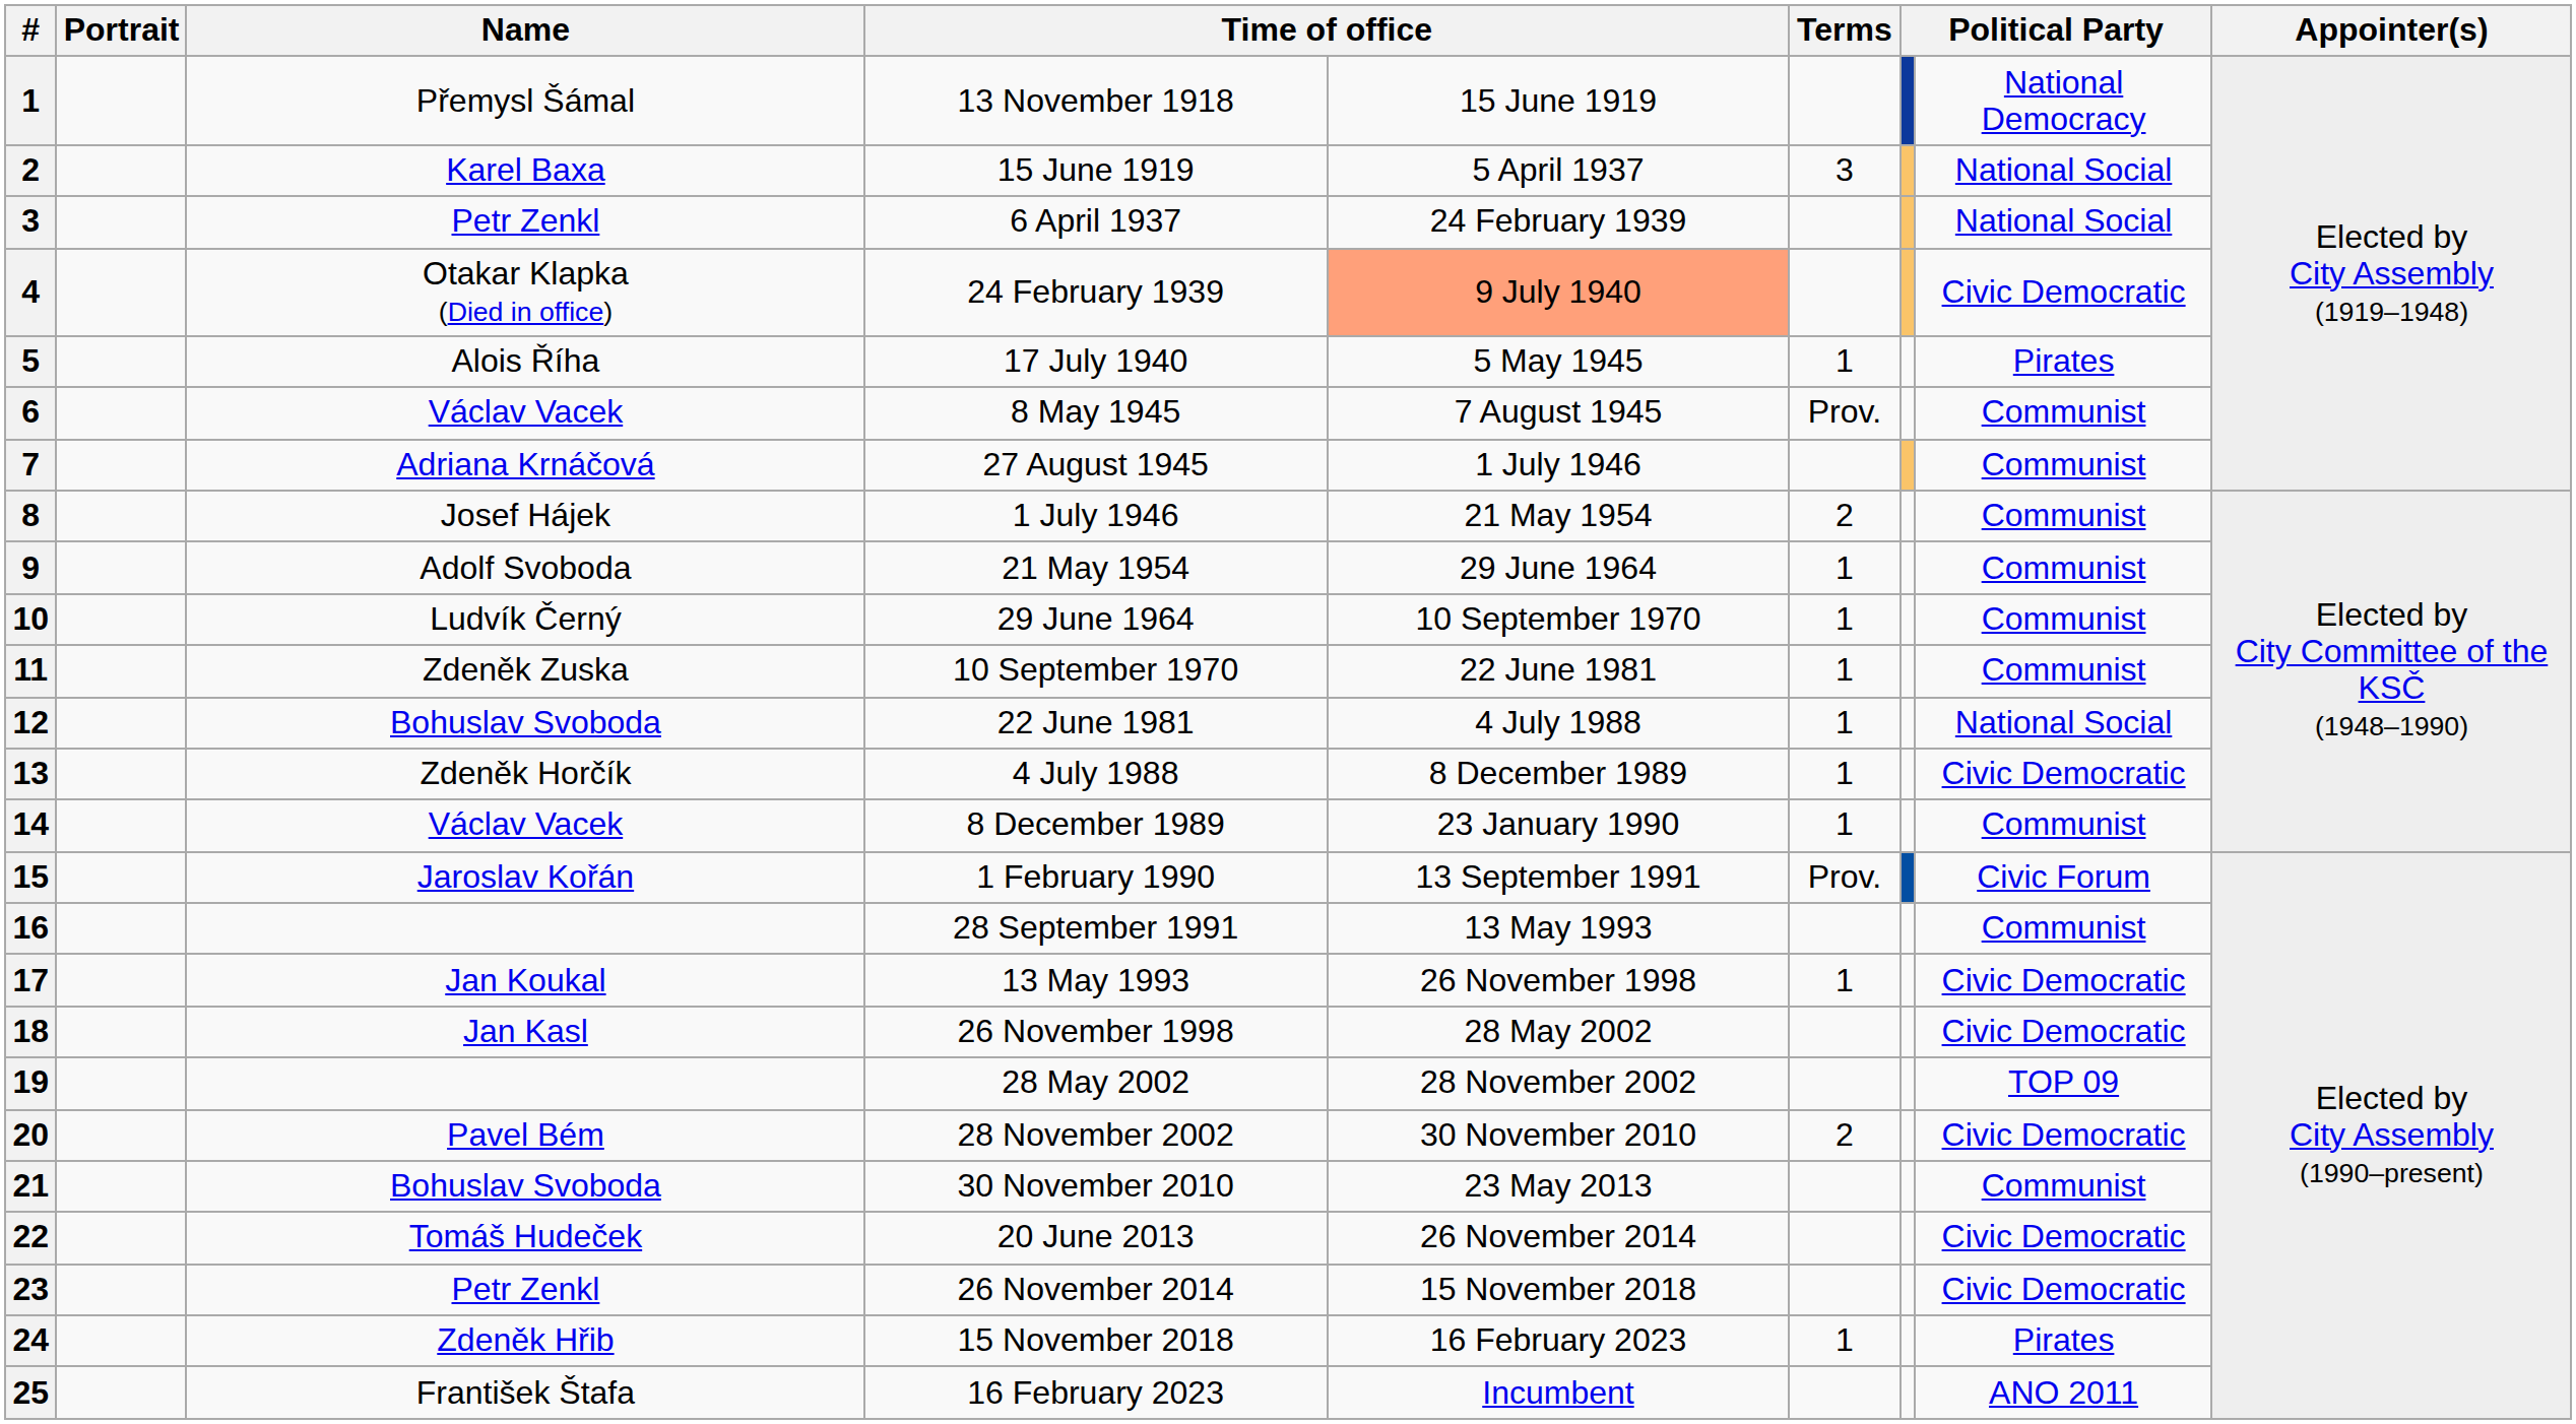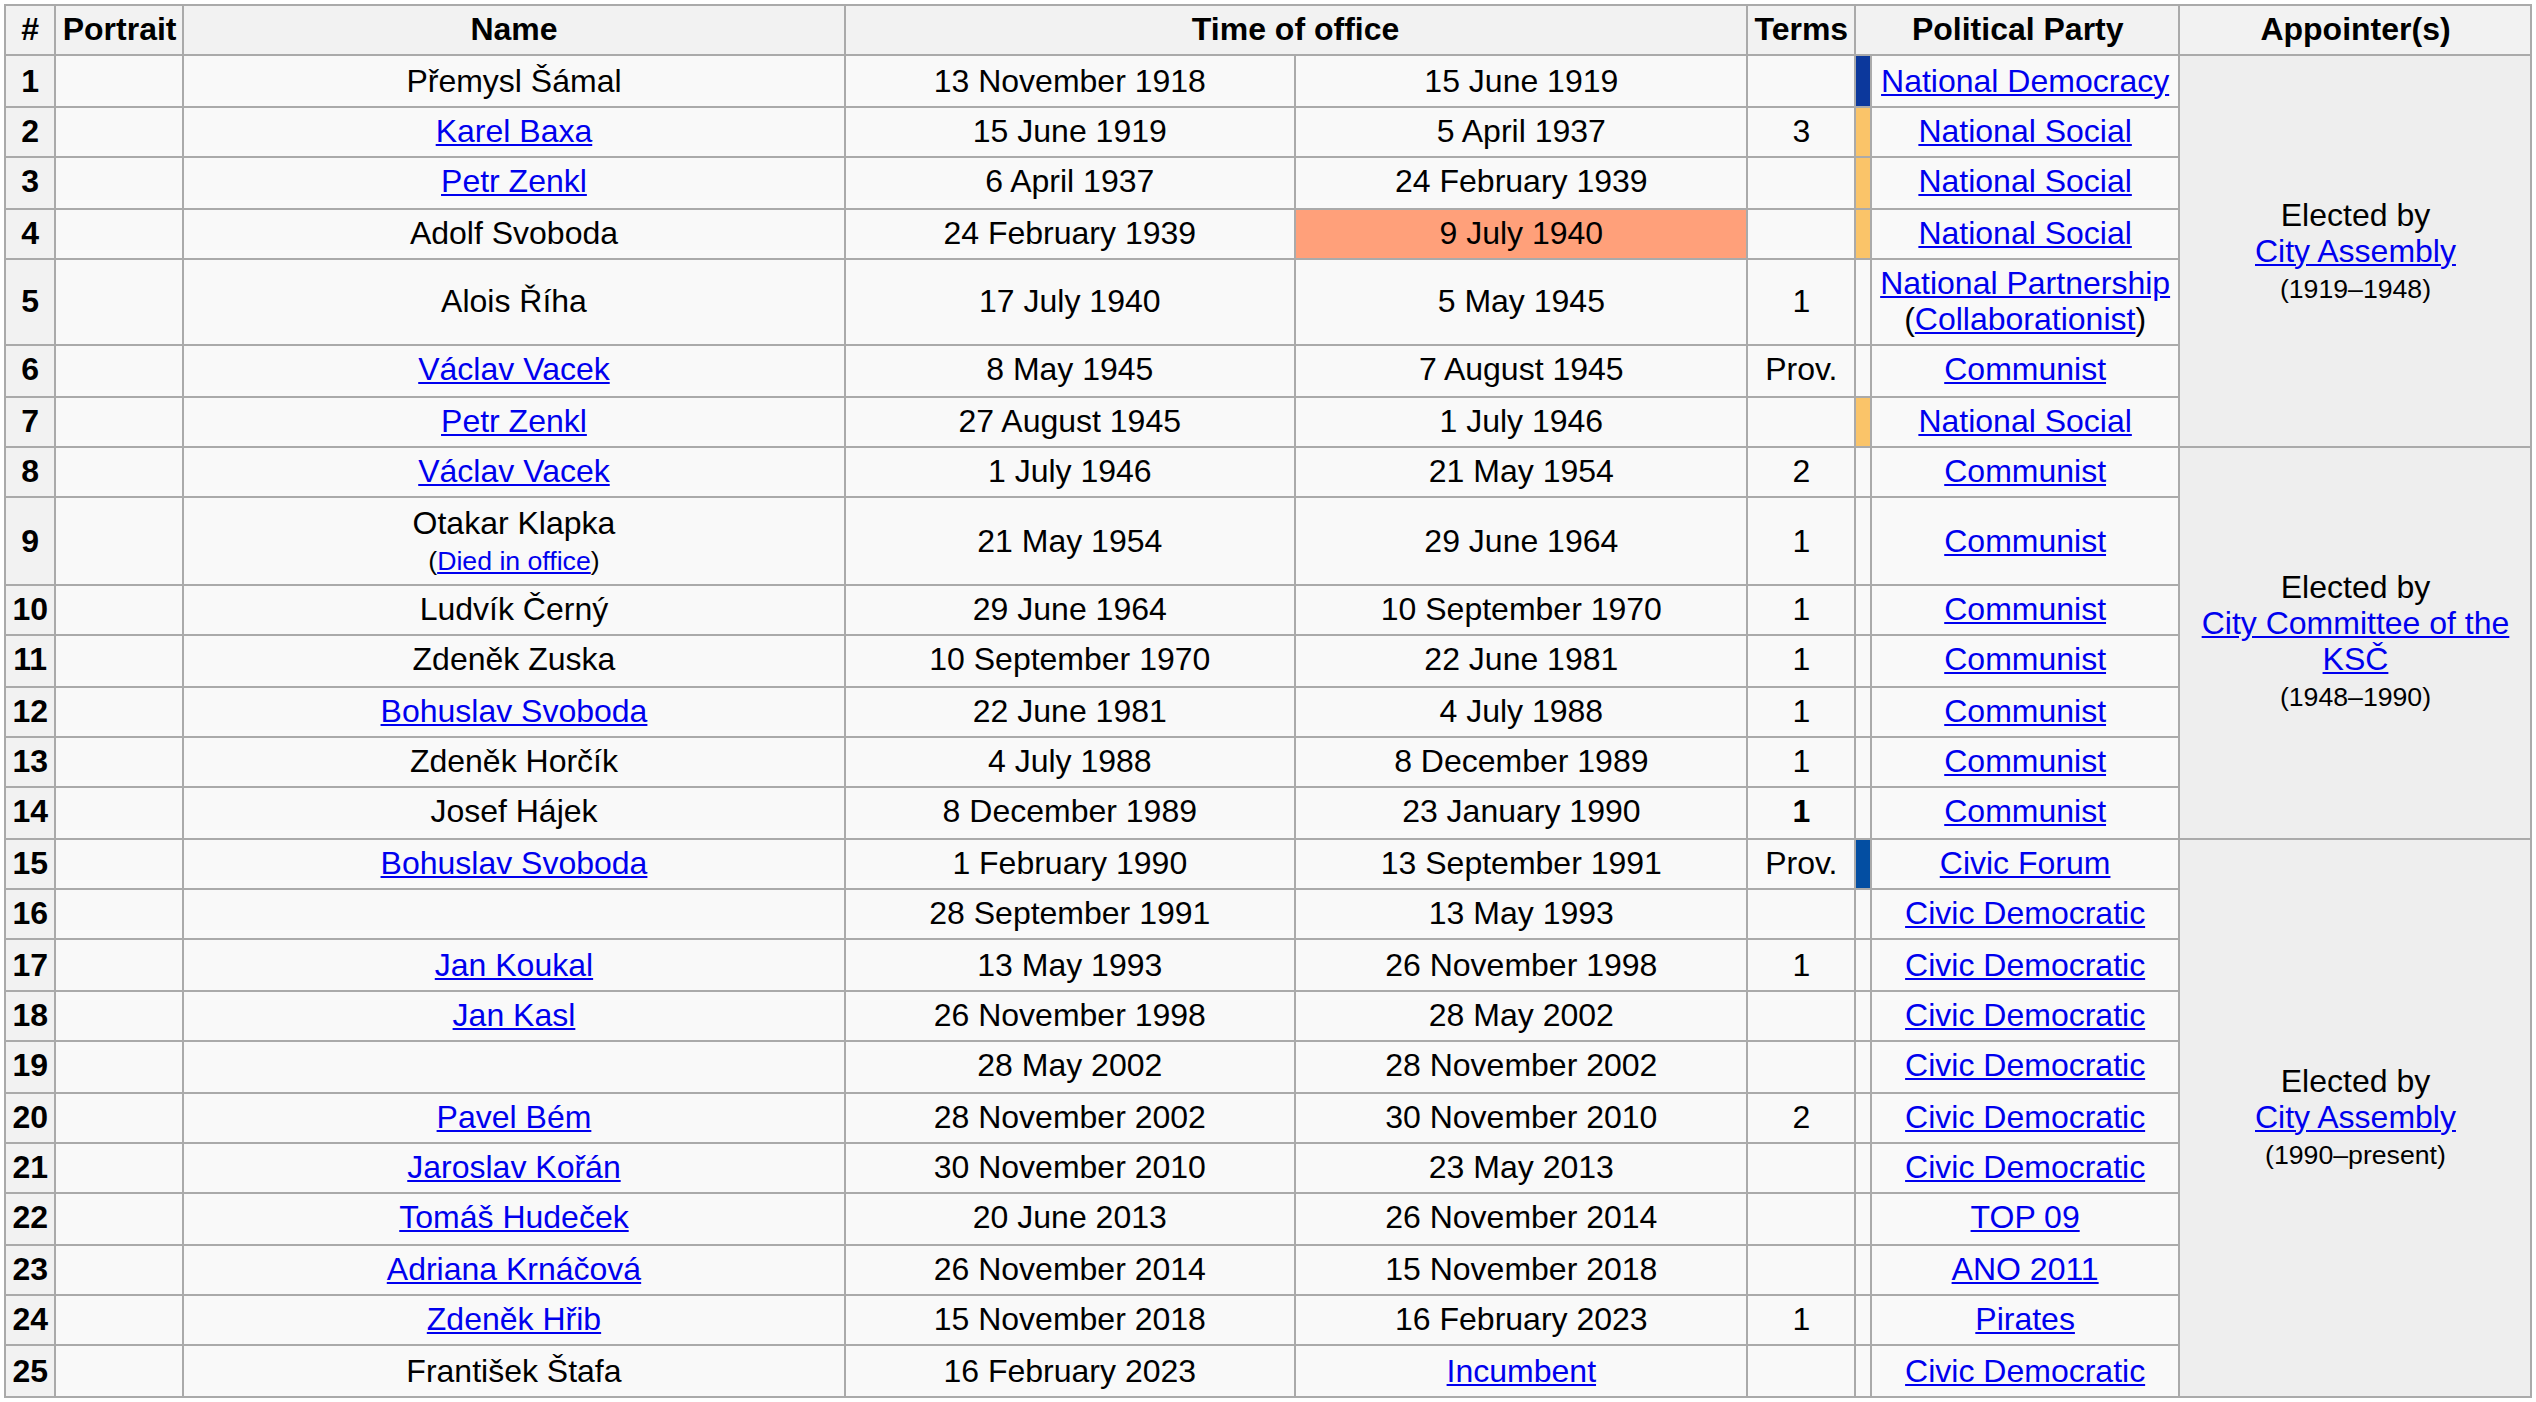4 | Name: Otakar Klapka (Died in office) -> Adolf Svoboda
4 | column 8: Civic Democratic -> National Social
5 | column 8: Pirates -> National Partnership (Collaborationist)
7 | Name: Adriana Krnáčová -> Petr Zenkl
7 | column 8: Communist -> National Social
8 | Name: Josef Hájek -> Václav Vacek
9 | Name: Adolf Svoboda -> Otakar Klapka (Died in office)
12 | column 8: National Social -> Communist
13 | column 8: Civic Democratic -> Communist
14 | Name: Václav Vacek -> Josef Hájek
14 | Terms: normal -> bold
15 | Name: Jaroslav Kořán -> Bohuslav Svoboda
16 | column 8: Communist -> Civic Democratic
19 | column 8: TOP 09 -> Civic Democratic
21 | Name: Bohuslav Svoboda -> Jaroslav Kořán
21 | column 8: Communist -> Civic Democratic
22 | column 8: Civic Democratic -> TOP 09
23 | Name: Petr Zenkl -> Adriana Krnáčová
23 | column 8: Civic Democratic -> ANO 2011
25 | column 8: ANO 2011 -> Civic Democratic
